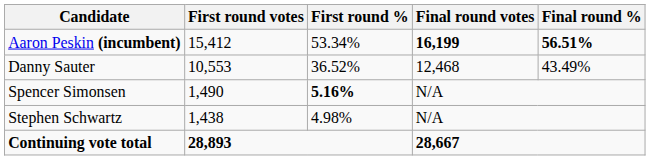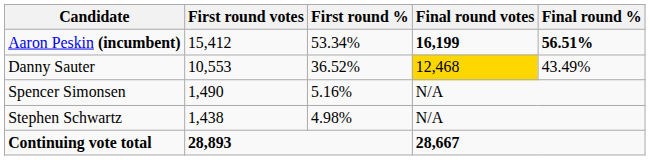Danny Sauter | Final round votes: no background -> gold background
Spencer Simonsen | First round %: bold -> normal
